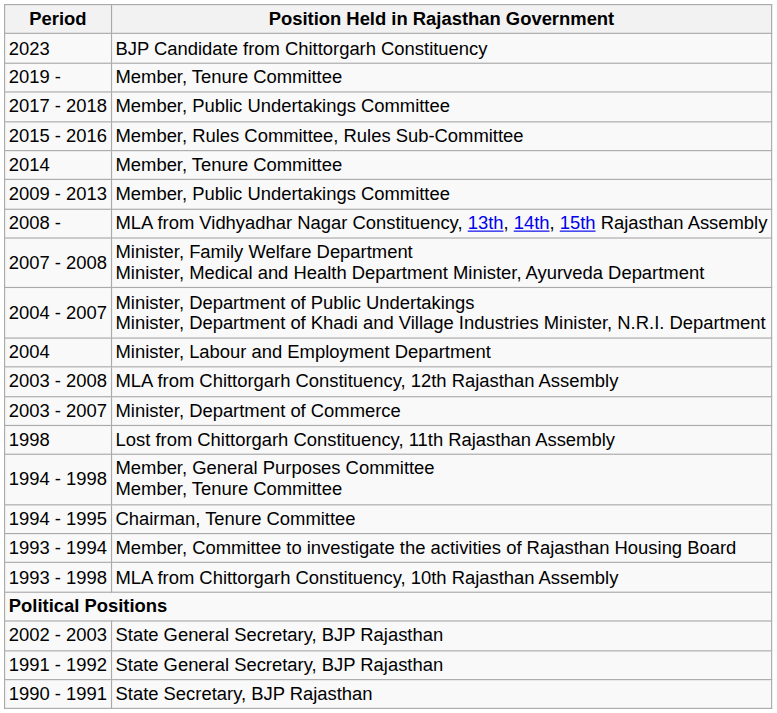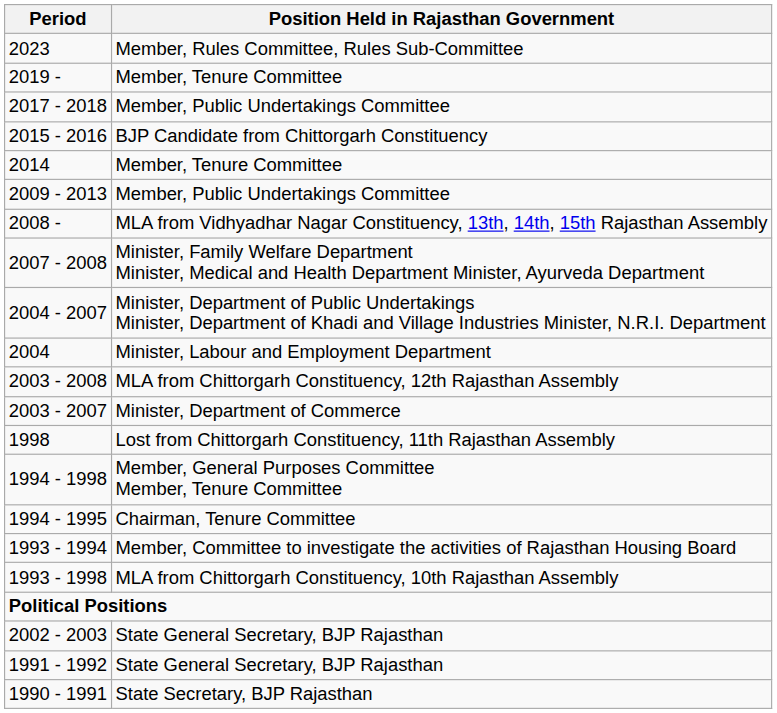2023 | Position Held in Rajasthan Government: BJP Candidate from Chittorgarh Constituency -> Member, Rules Committee, Rules Sub-Committee
2015 - 2016 | Position Held in Rajasthan Government: Member, Rules Committee, Rules Sub-Committee -> BJP Candidate from Chittorgarh Constituency
